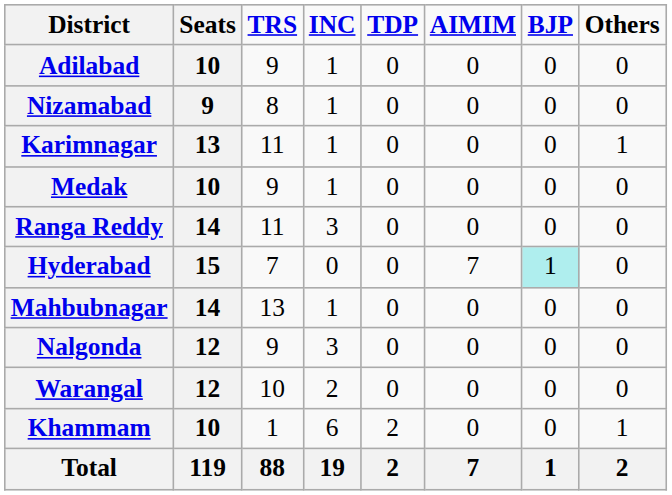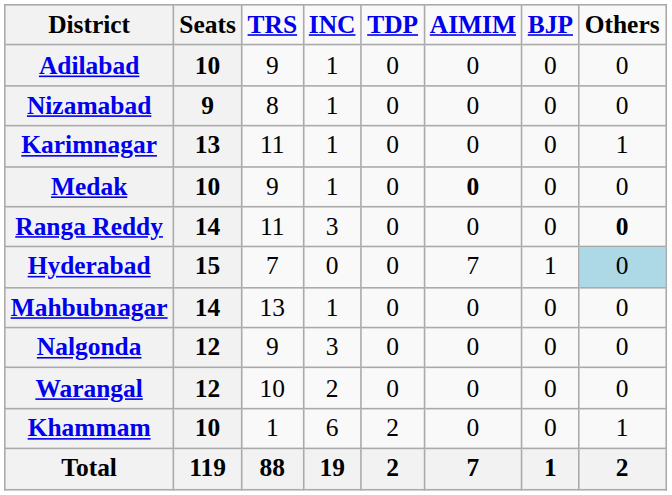Medak | column 6: normal -> bold
Ranga Reddy | column 8: normal -> bold
Hyderabad | column 7: paleturquoise background -> no background
Hyderabad | column 8: no background -> lightblue background
